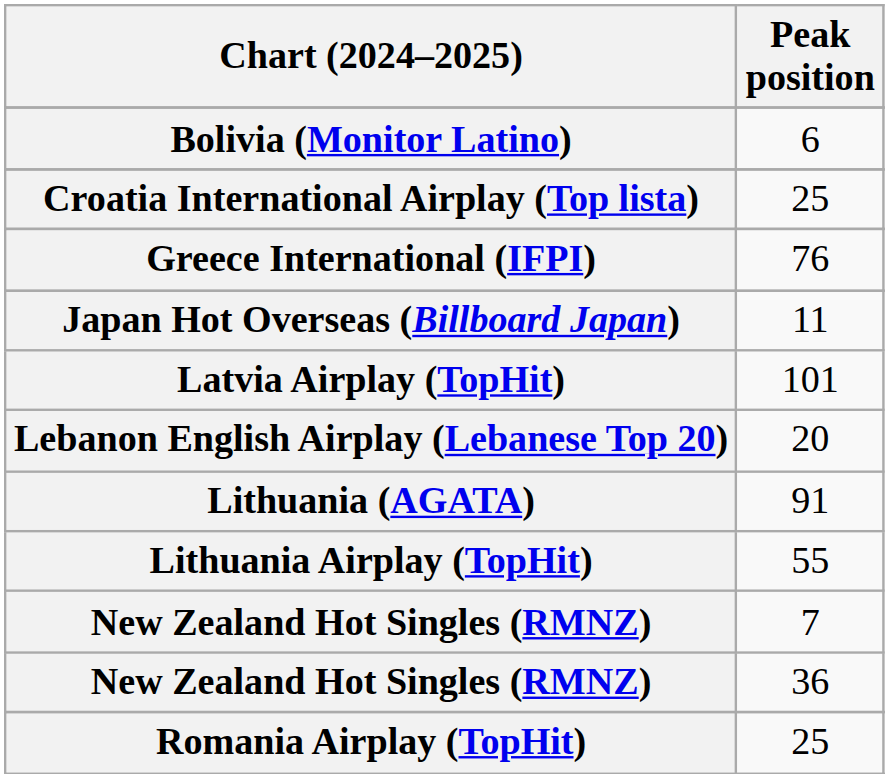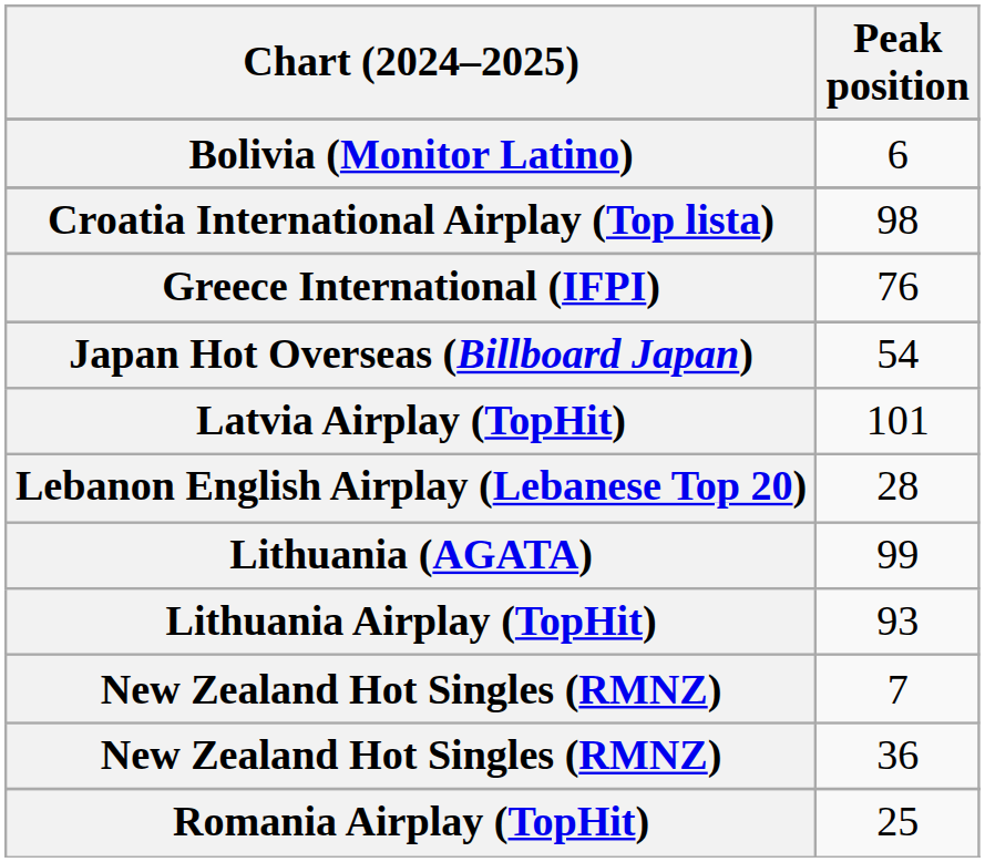row 3 | Peak position: 25 -> 98
row 5 | Peak position: 11 -> 54
row 7 | Peak position: 20 -> 28
row 8 | Peak position: 91 -> 99
row 9 | Peak position: 55 -> 93
